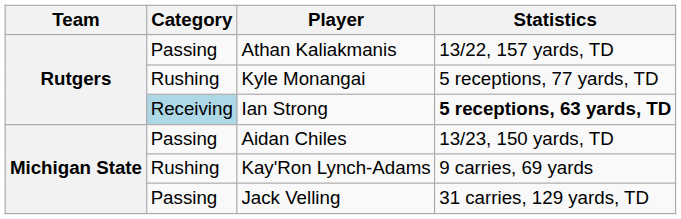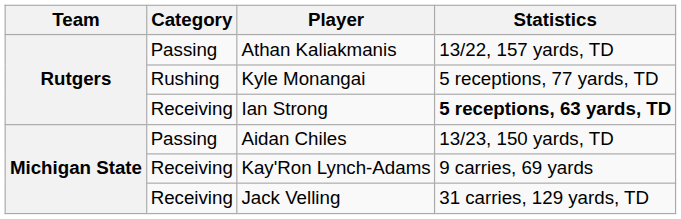Ian Strong | Category: lightblue background -> no background
Kay'Ron Lynch-Adams | Category: Rushing -> Receiving
Jack Velling | Category: Passing -> Receiving
